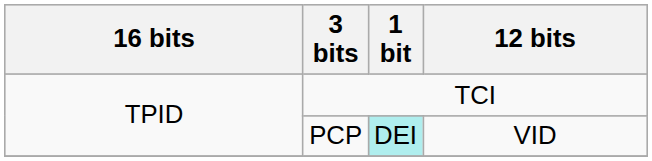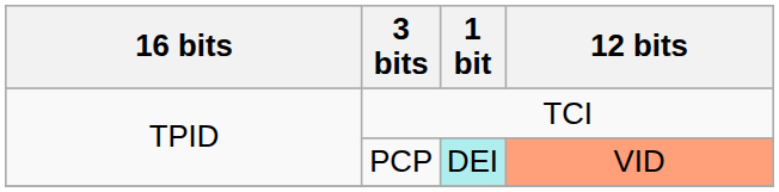PCP | 12 bits: no background -> lightsalmon background
